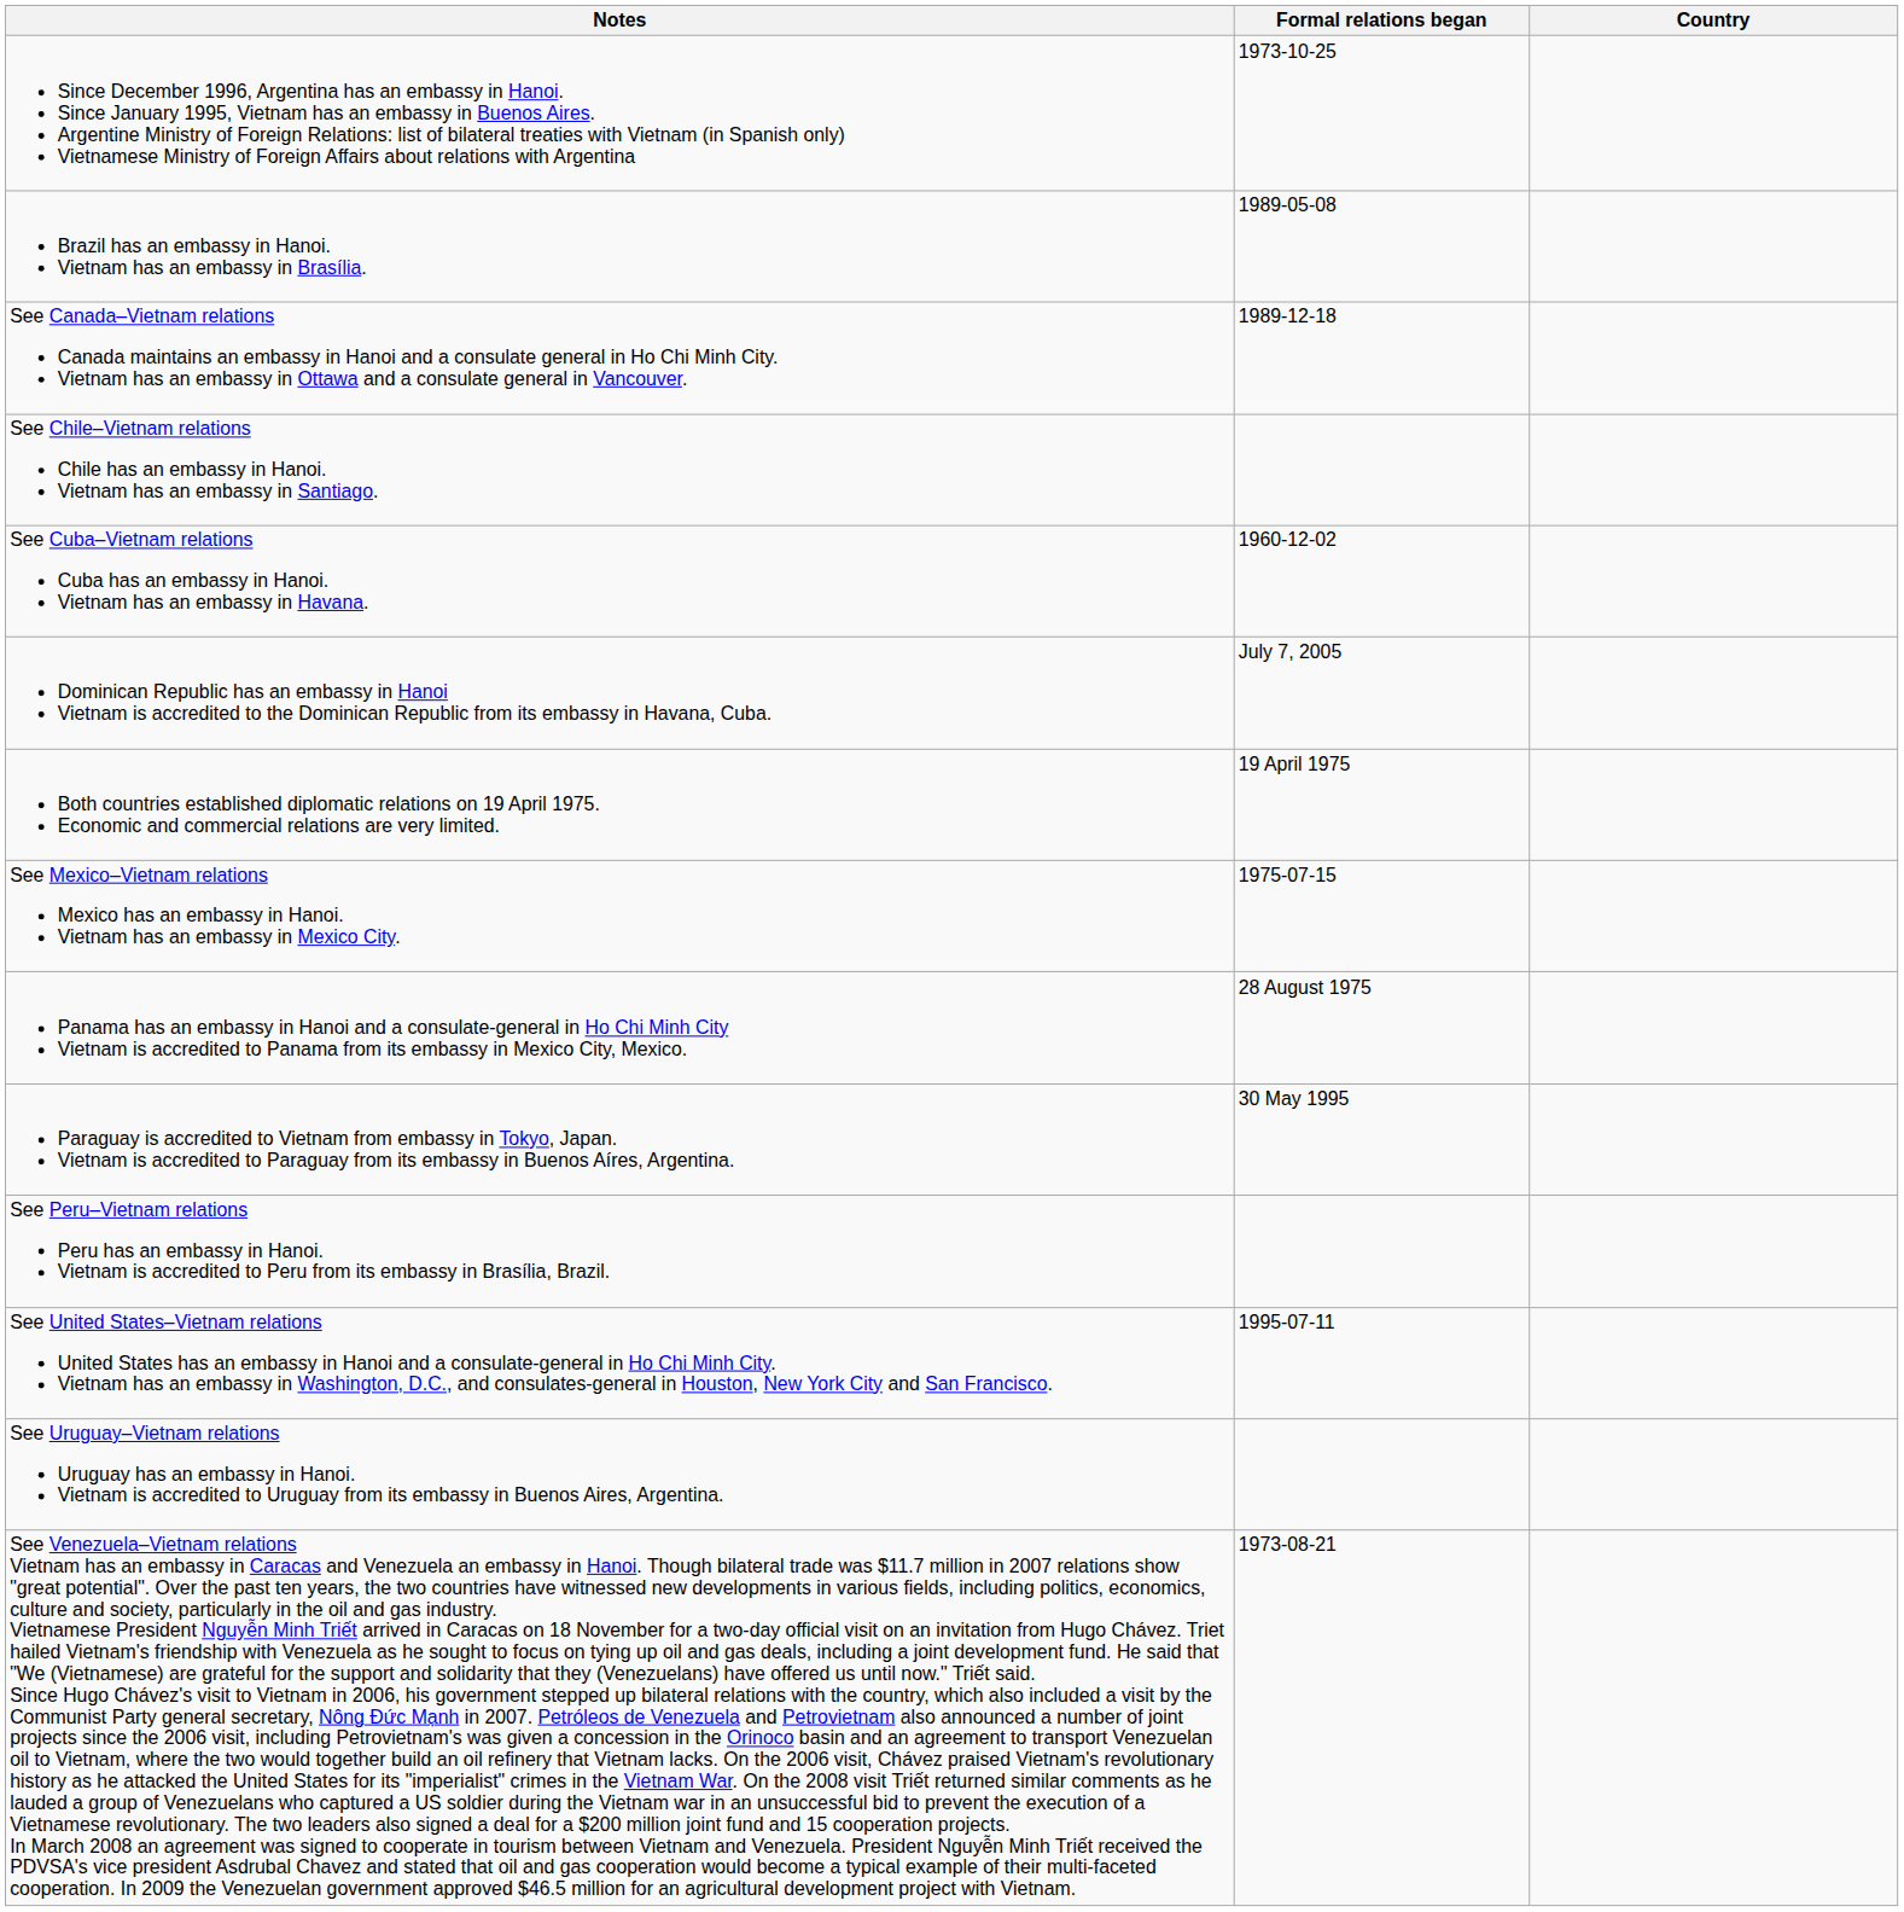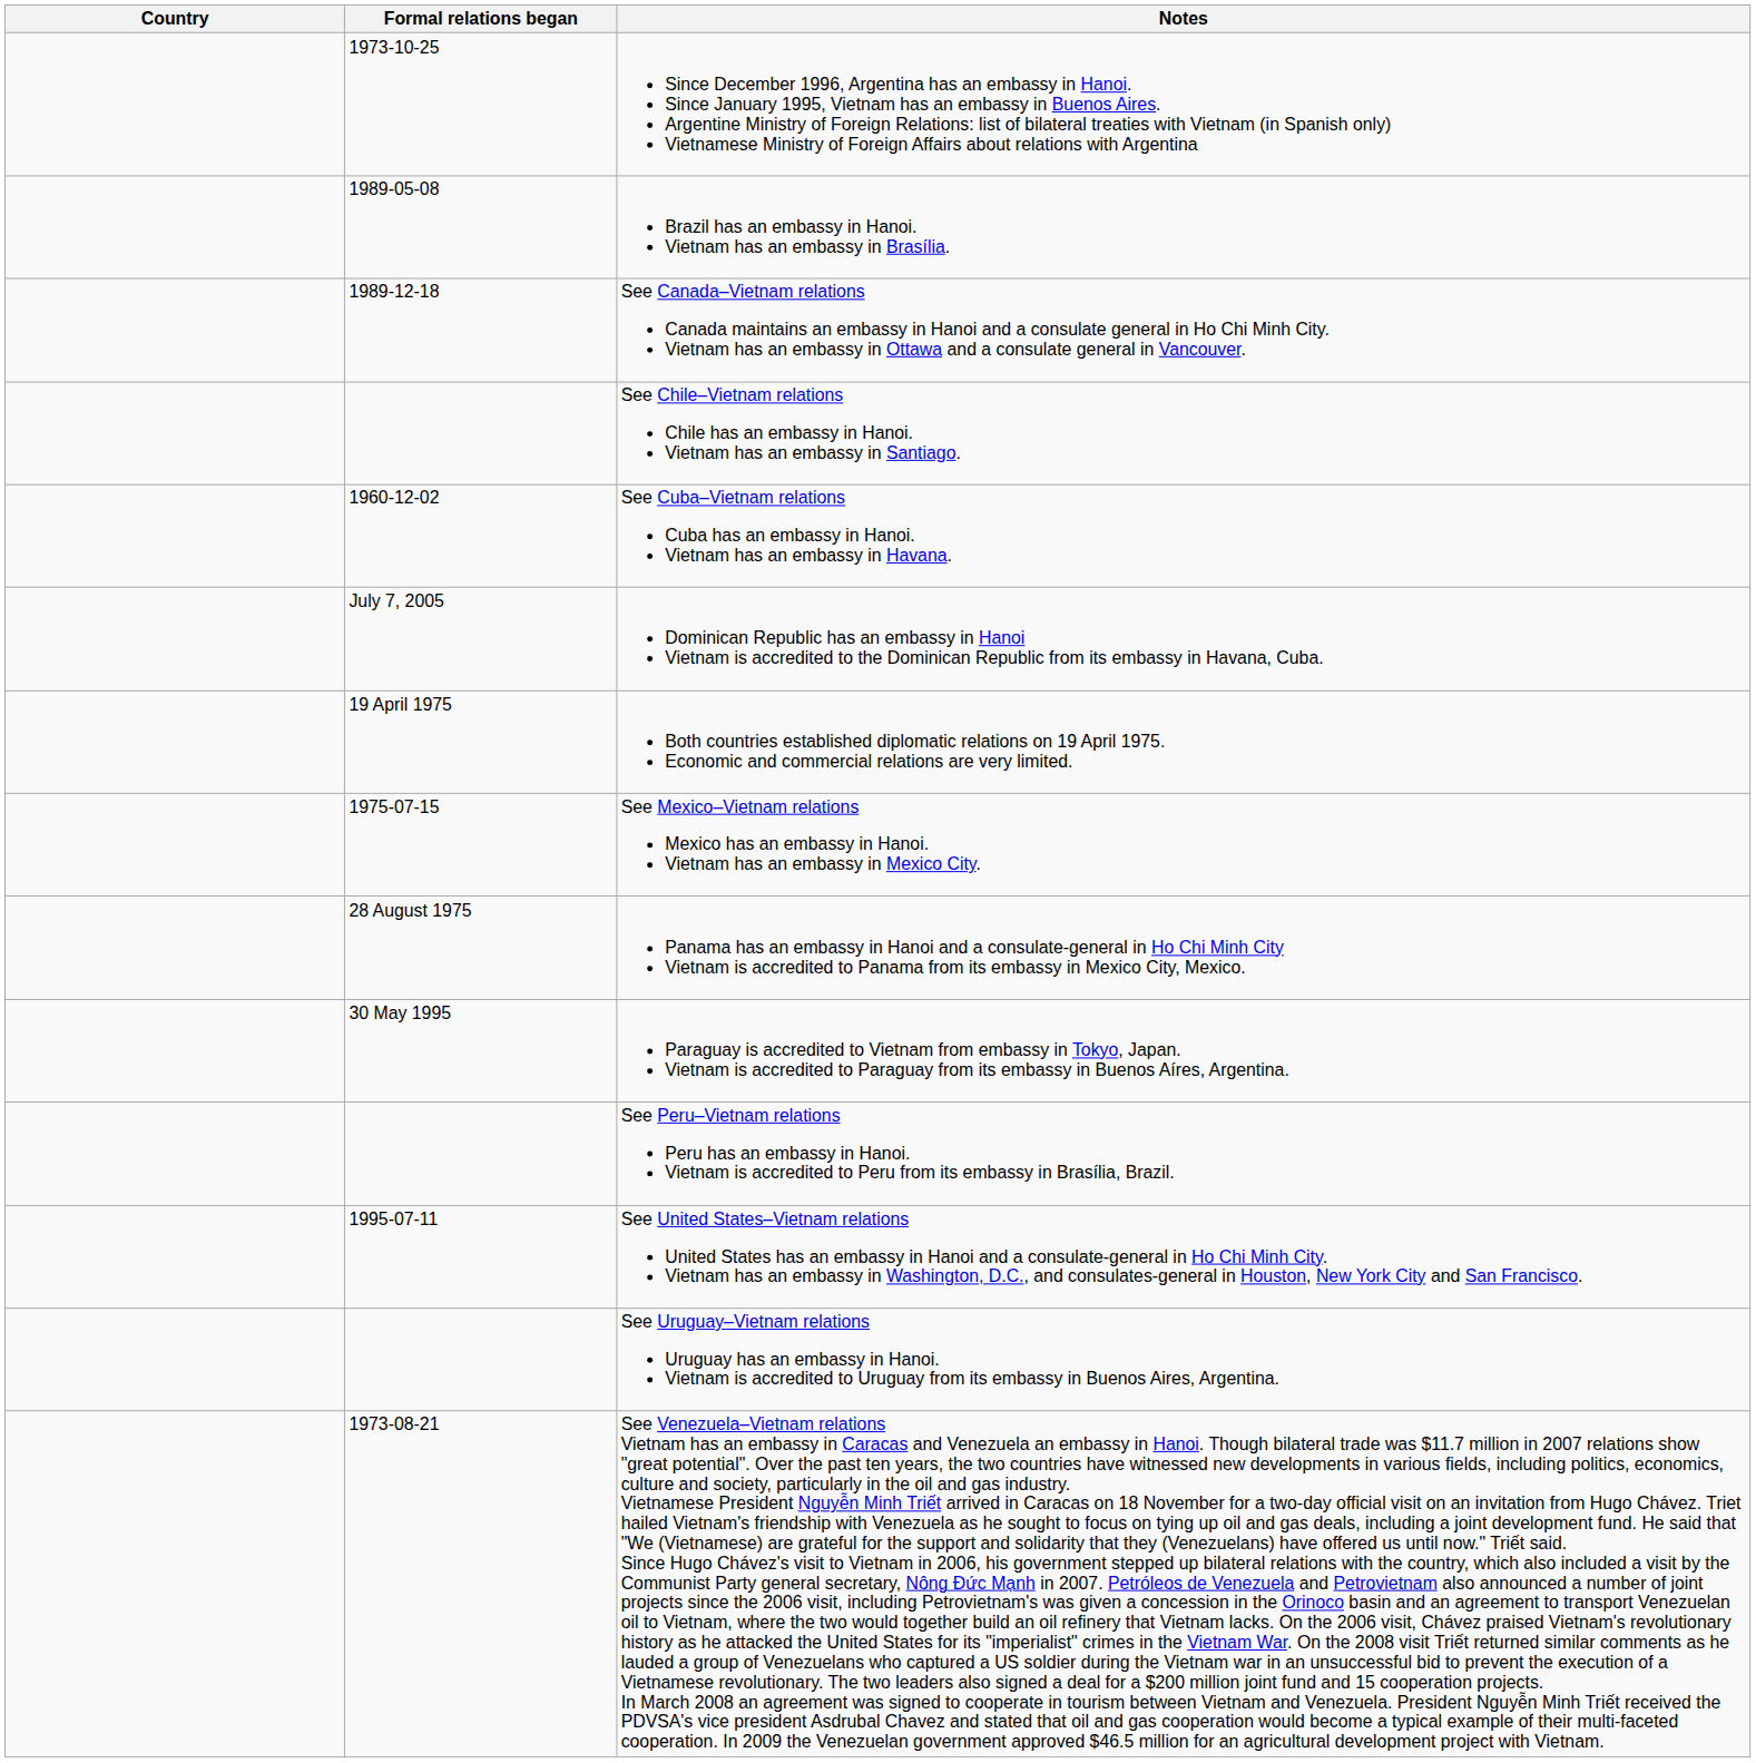columns swapped: Country <-> Notes
